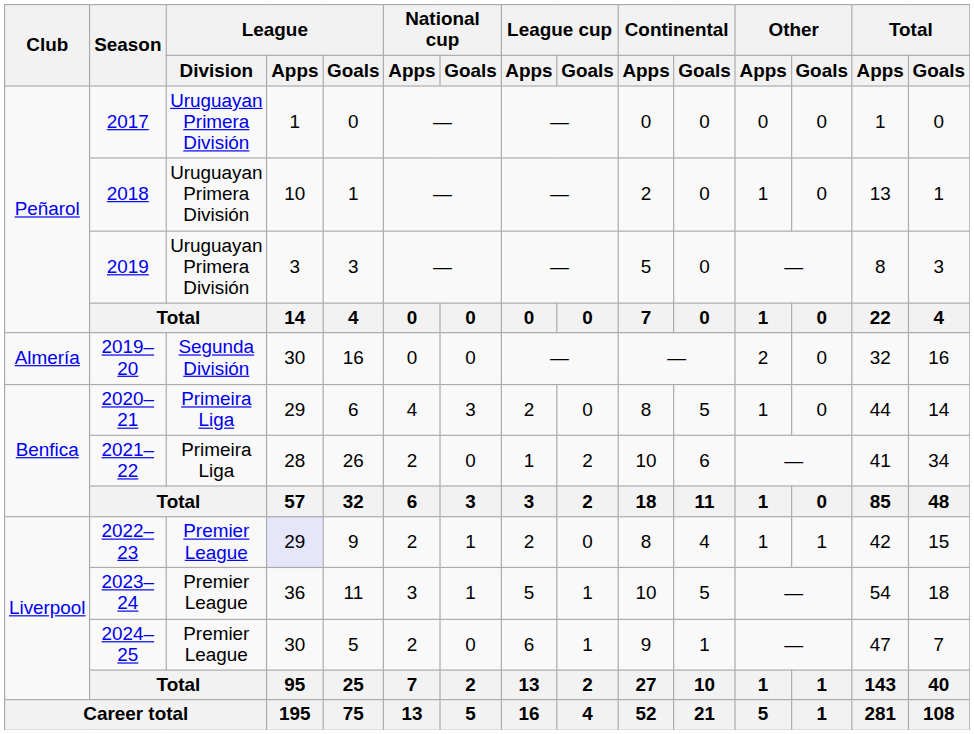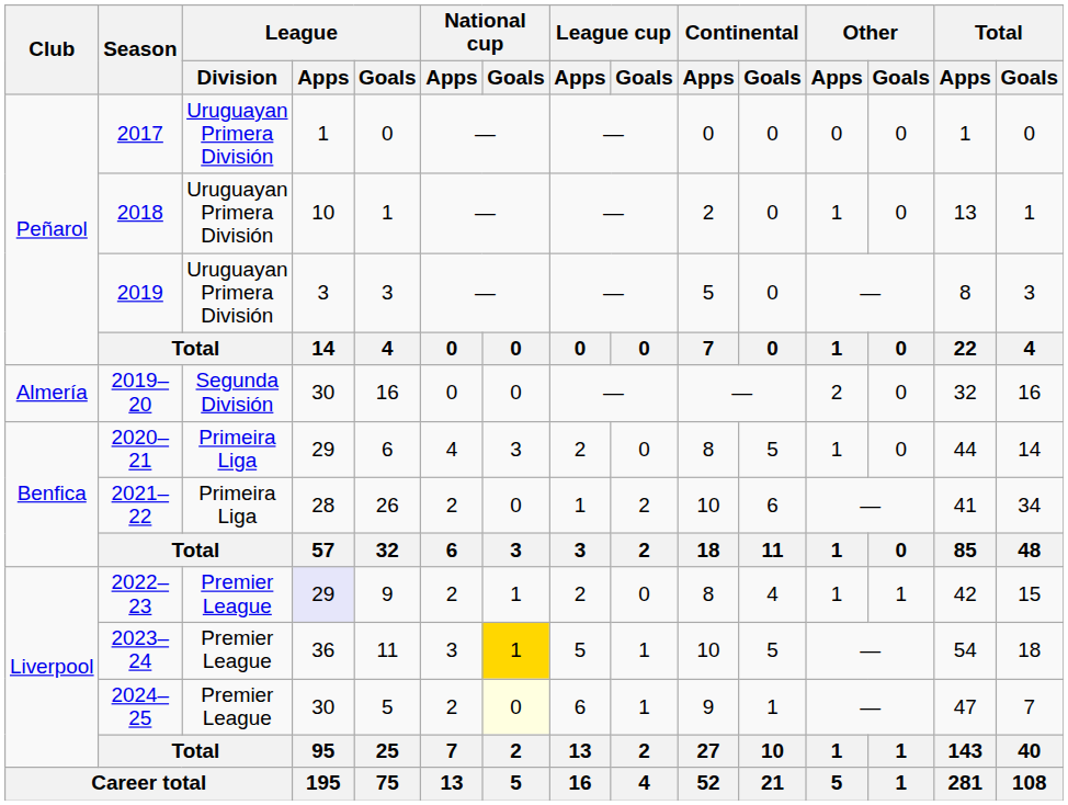2023–24 | National cup / Goals: no background -> gold background
2024–25 | National cup / Goals: no background -> lightyellow background
